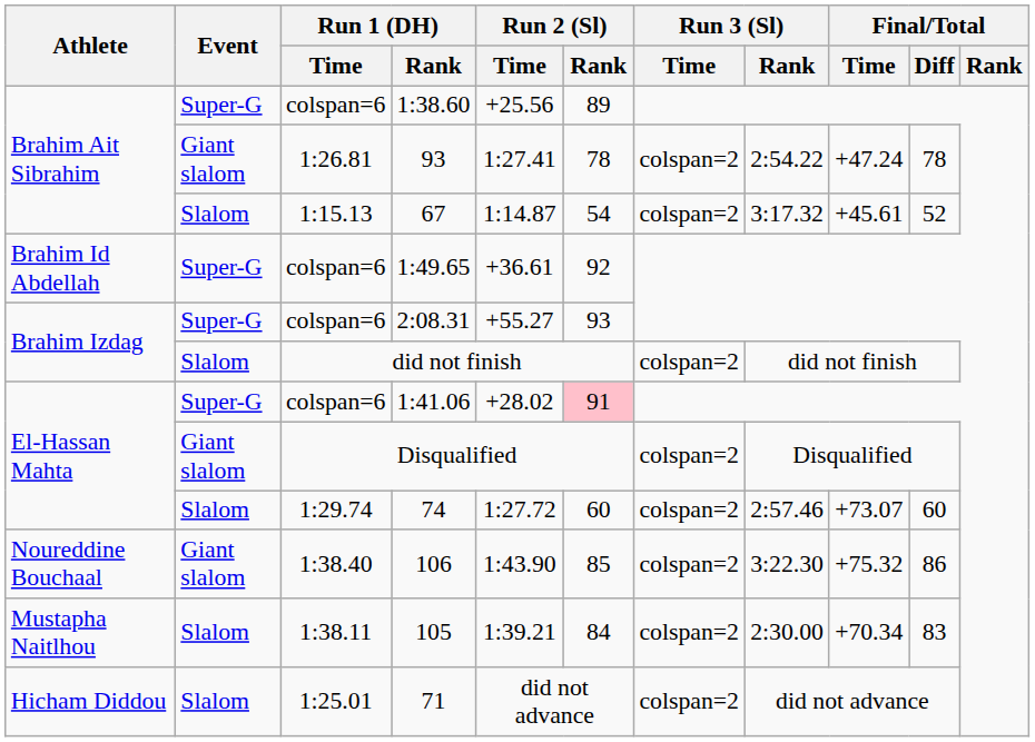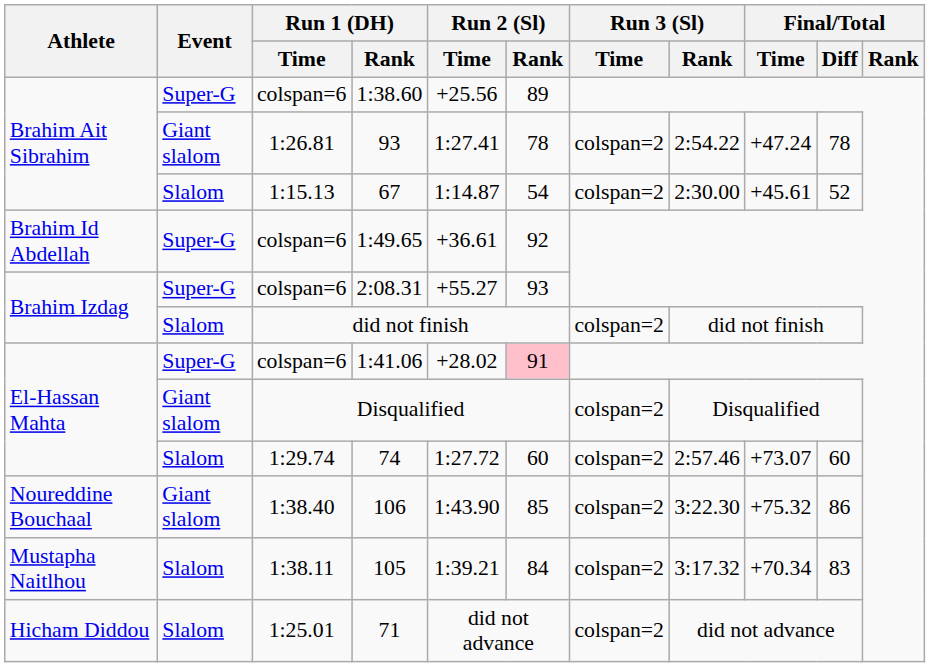67 | Run 3 (Sl) / Rank: 3:17.32 -> 2:30.00
105 | Run 3 (Sl) / Rank: 2:30.00 -> 3:17.32
